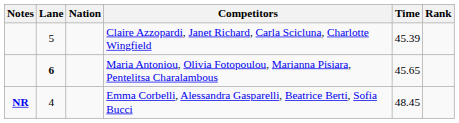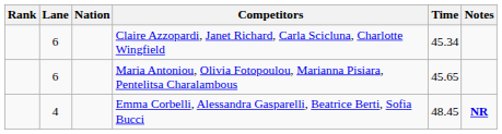columns swapped: Rank <-> Notes
row 2 | Lane: 5 -> 6
row 2 | Time: 45.39 -> 45.34
row 3 | Lane: bold -> normal
